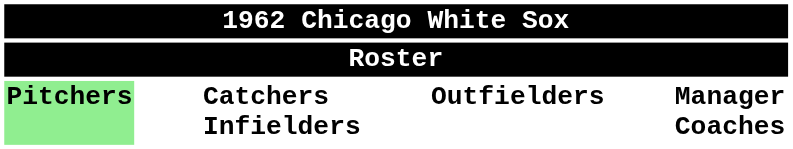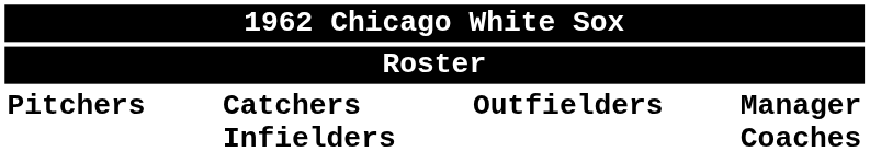Pitchers | column 1: lightgreen background -> no background
